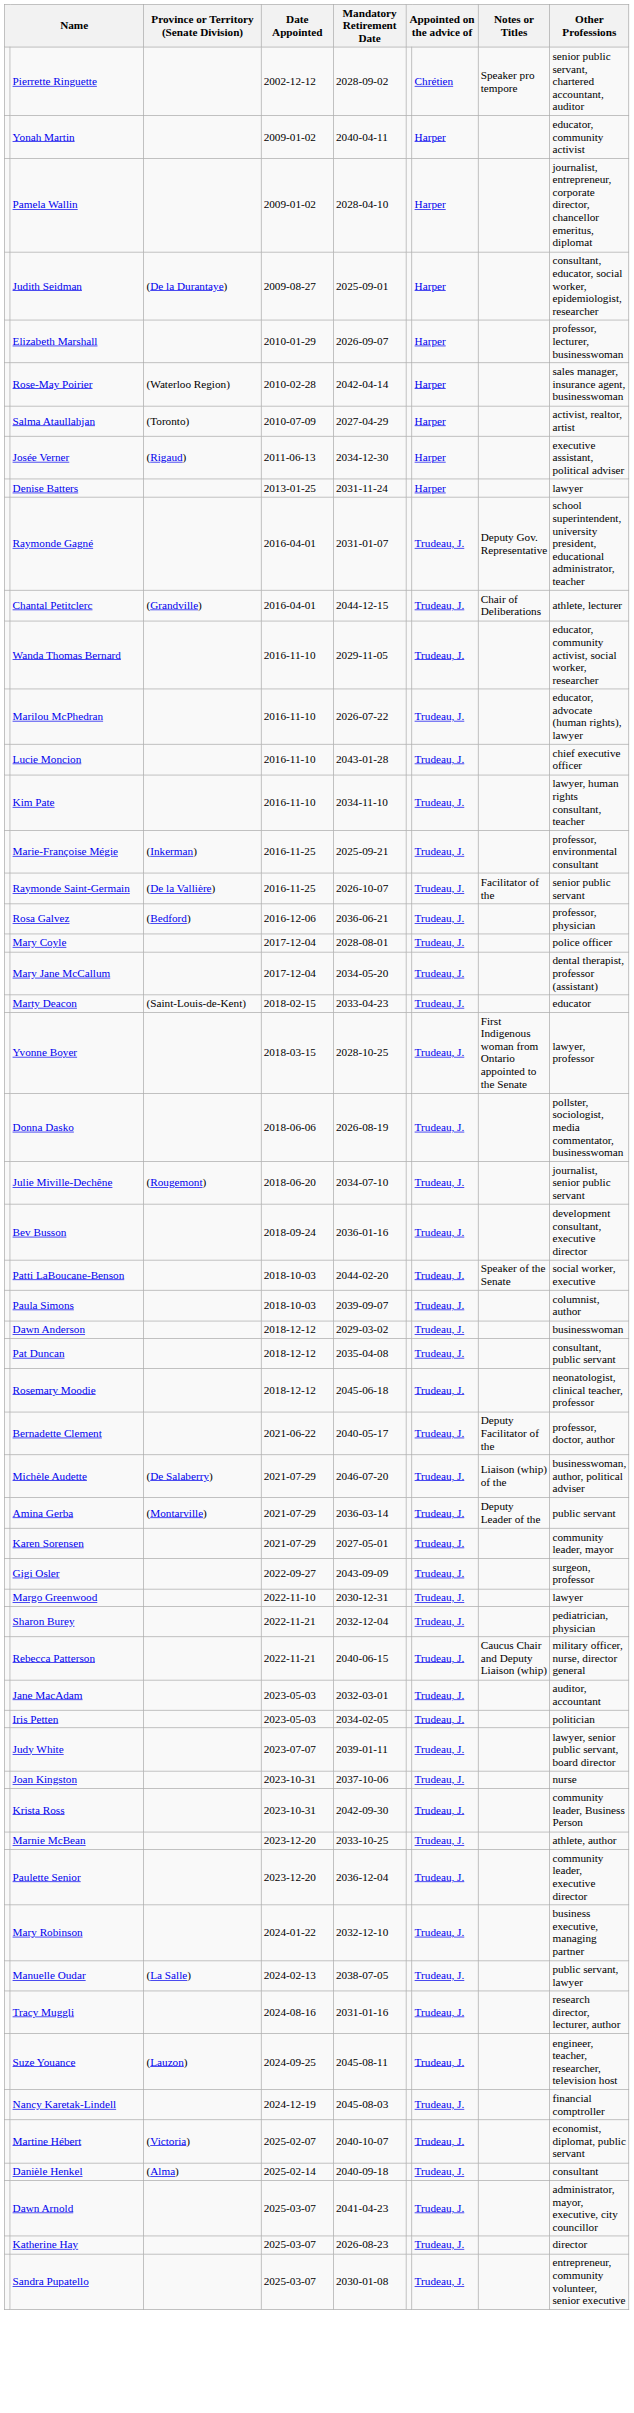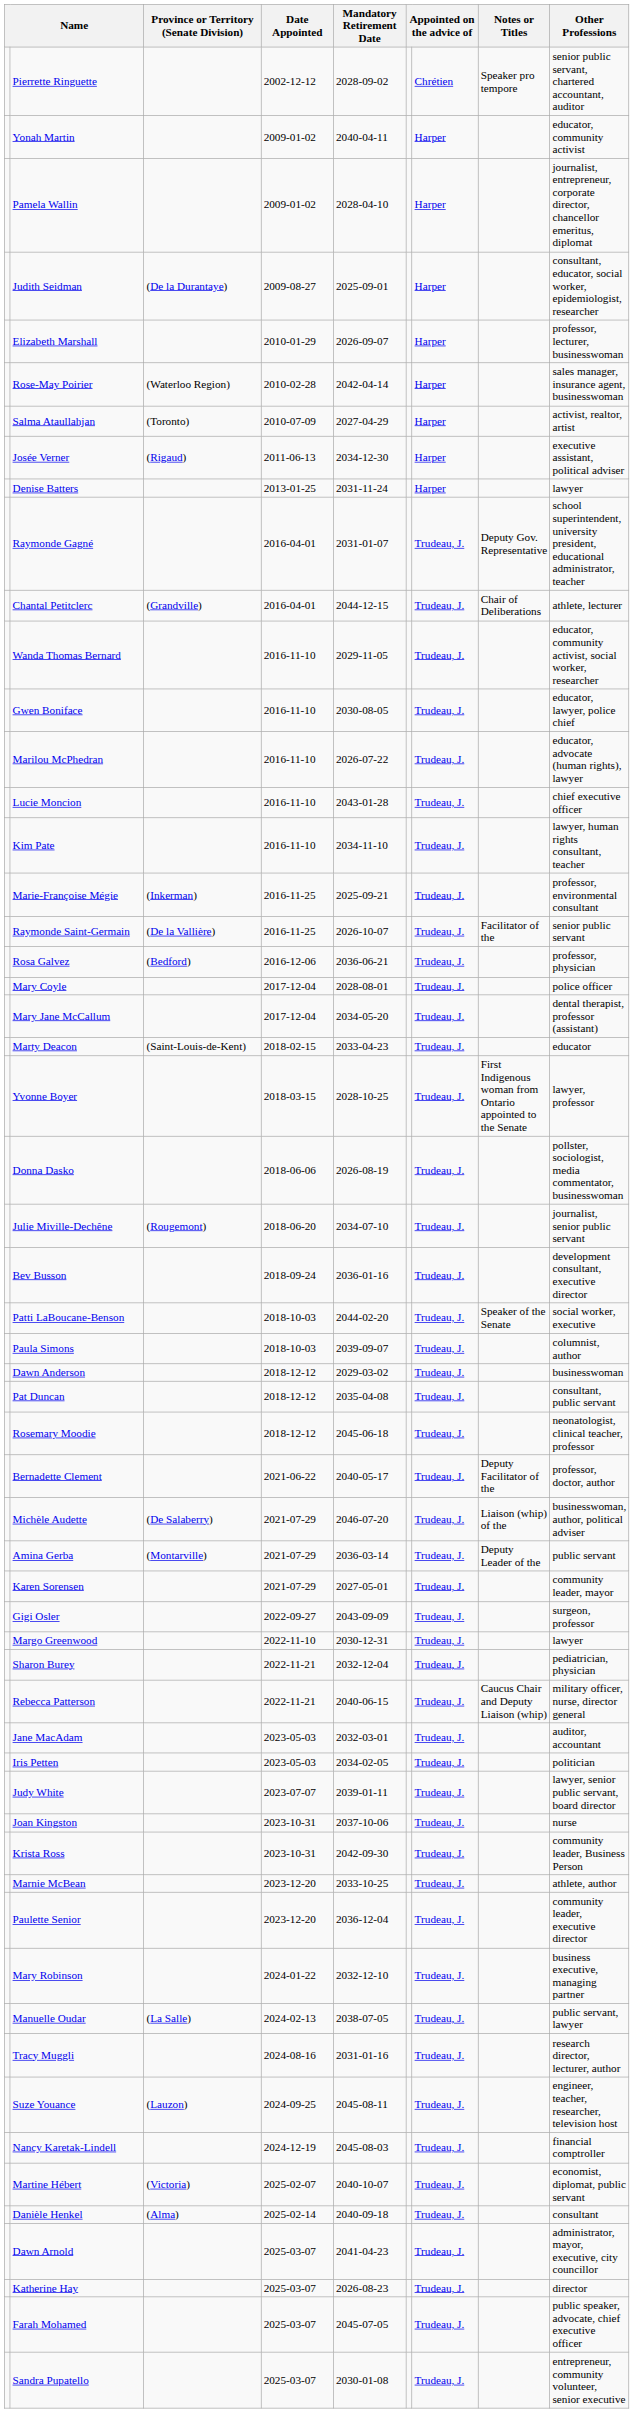+ row: Gwen Boniface | 2016-11-10 | 2030-08-05 | Trudeau, J. | educator, lawyer, police chief
+ row: Farah Mohamed | 2025-03-07 | 2045-07-05 | Trudeau, J. | public speaker, advocate, chief executive officer
